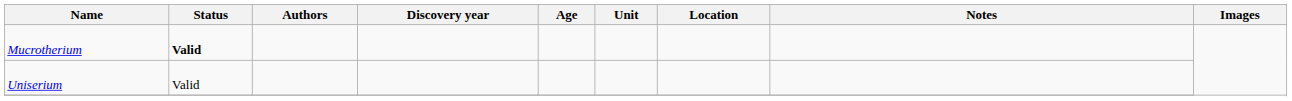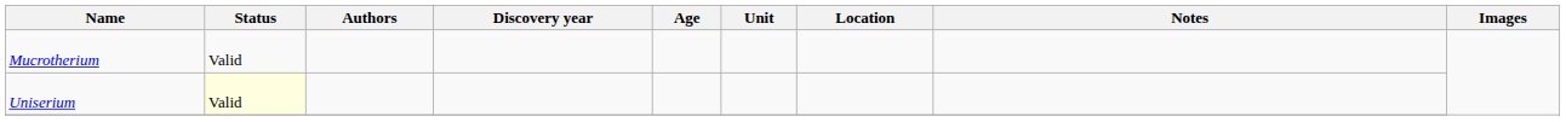Mucrotherium | Status: bold -> normal
Uniserium | Status: no background -> lightyellow background
